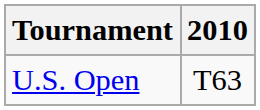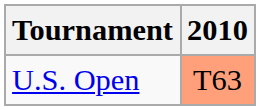U.S. Open | 2010: no background -> lightsalmon background
